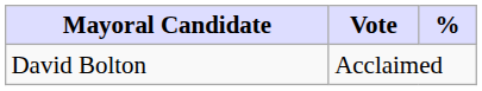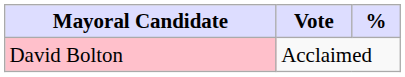David Bolton | Mayoral Candidate: no background -> pink background
